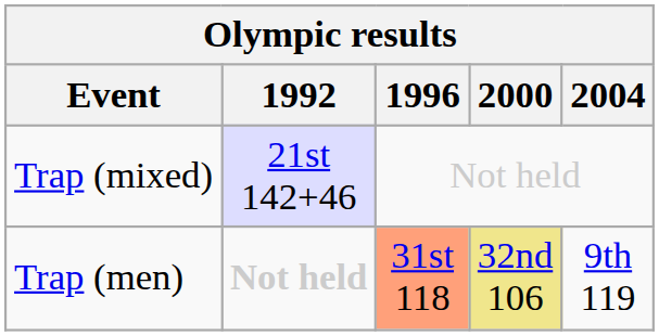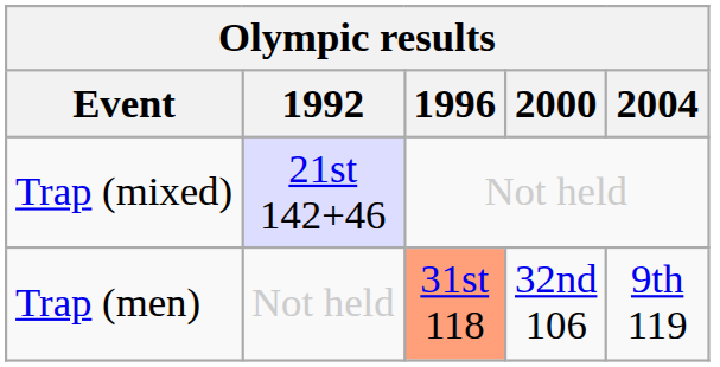Trap (men) | 1992: bold -> normal
Trap (men) | 2000: khaki background -> no background
